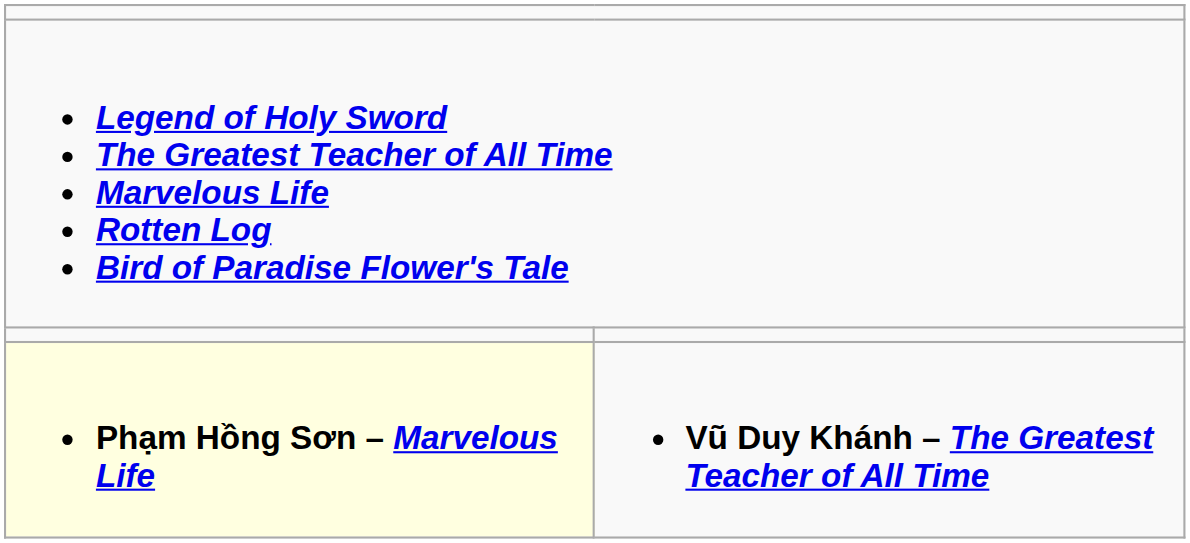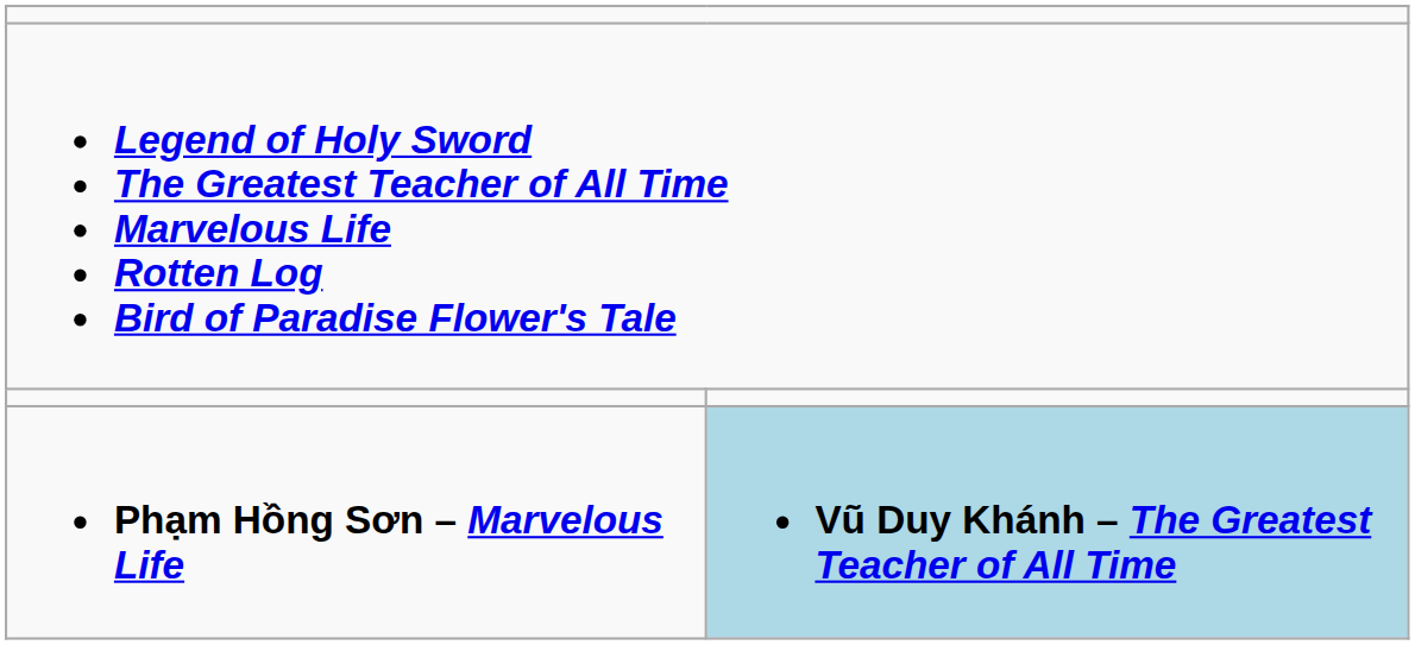row 4 | column 1: lightyellow background -> no background
row 4 | column 2: no background -> lightblue background
